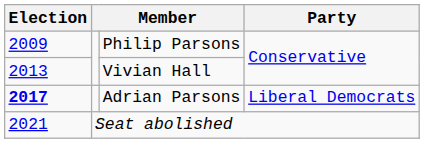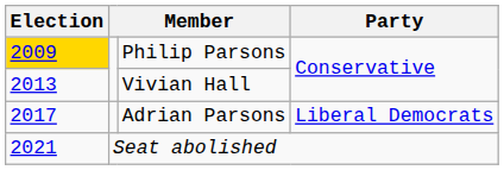Philip Parsons | Election: no background -> gold background
Adrian Parsons | Election: bold -> normal
